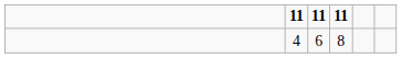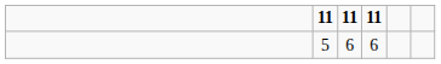row 2 | column 2: 4 -> 5
row 2 | column 4: 8 -> 6
